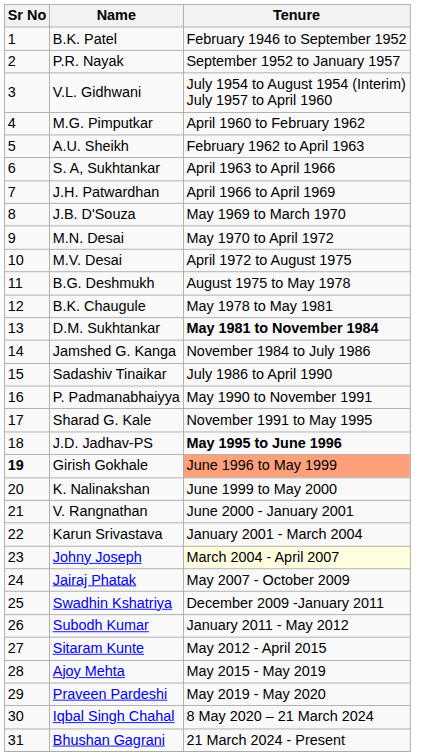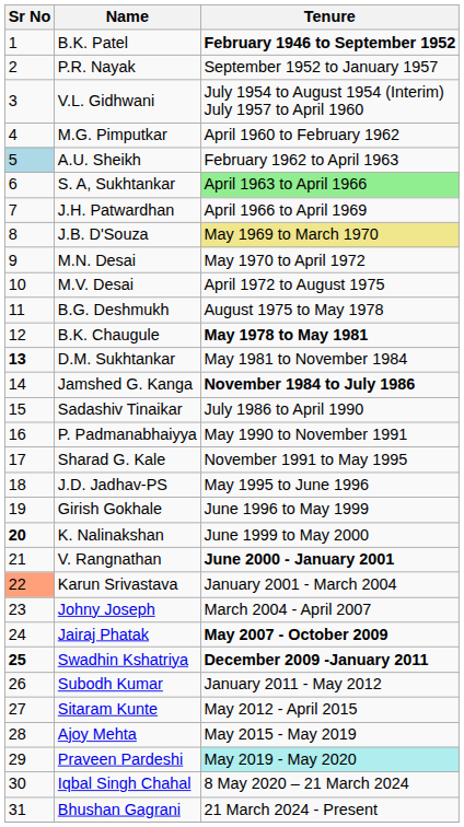B.K. Patel | Tenure: normal -> bold
A.U. Sheikh | Sr No: no background -> lightblue background
S. A, Sukhtankar | Tenure: no background -> lightgreen background
J.B. D'Souza | Tenure: no background -> khaki background
B.K. Chaugule | Tenure: normal -> bold
D.M. Sukhtankar | Sr No: normal -> bold
D.M. Sukhtankar | Tenure: bold -> normal
Jamshed G. Kanga | Tenure: normal -> bold
J.D. Jadhav-PS | Tenure: bold -> normal
Girish Gokhale | Sr No: bold -> normal
Girish Gokhale | Tenure: lightsalmon background -> no background
K. Nalinakshan | Sr No: normal -> bold
V. Rangnathan | Tenure: normal -> bold
Karun Srivastava | Sr No: no background -> lightsalmon background
Johny Joseph | Tenure: lightyellow background -> no background
Jairaj Phatak | Tenure: normal -> bold
Swadhin Kshatriya | Sr No: normal -> bold
Swadhin Kshatriya | Tenure: normal -> bold
Praveen Pardeshi | Tenure: no background -> paleturquoise background
